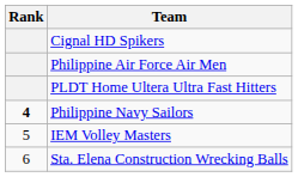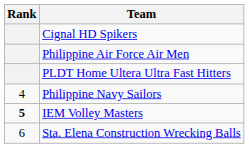Philippine Navy Sailors | Rank: bold -> normal
IEM Volley Masters | Rank: normal -> bold
